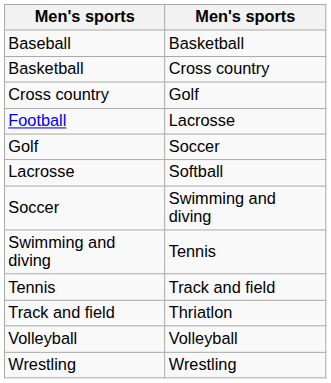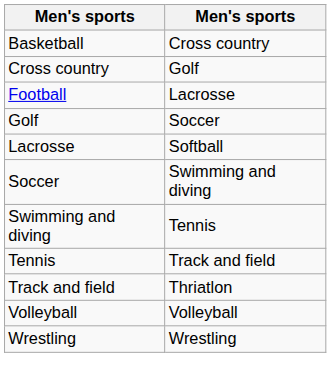- row: Baseball | Basketball
